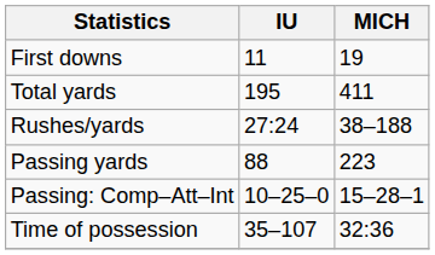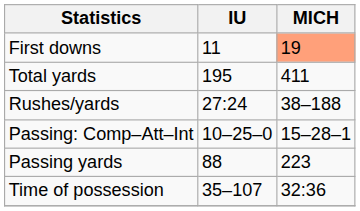First downs | MICH: no background -> lightsalmon background
rows swapped: Passing yards <-> Passing: Comp–Att–Int
